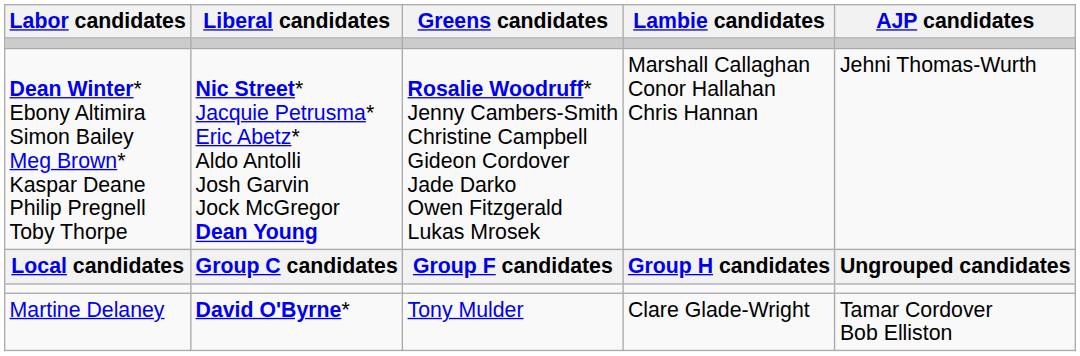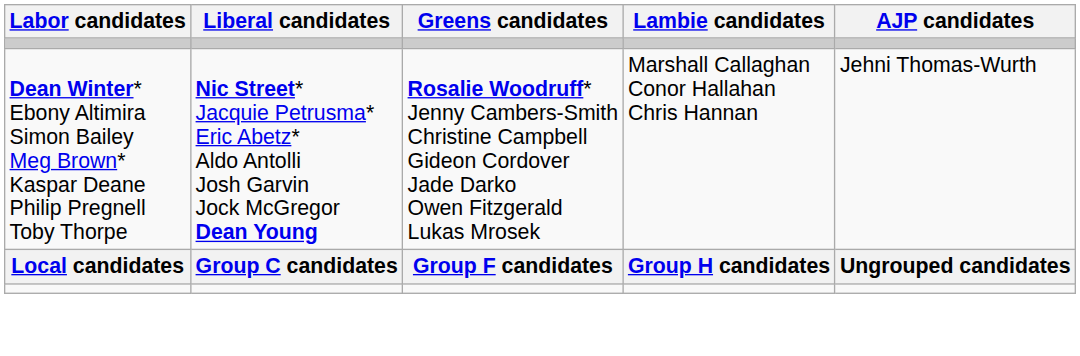- row: Martine Delaney | David O'Byrne* | Tony Mulder | Clare Glade-Wright | Tamar Cordover Bob Elliston
